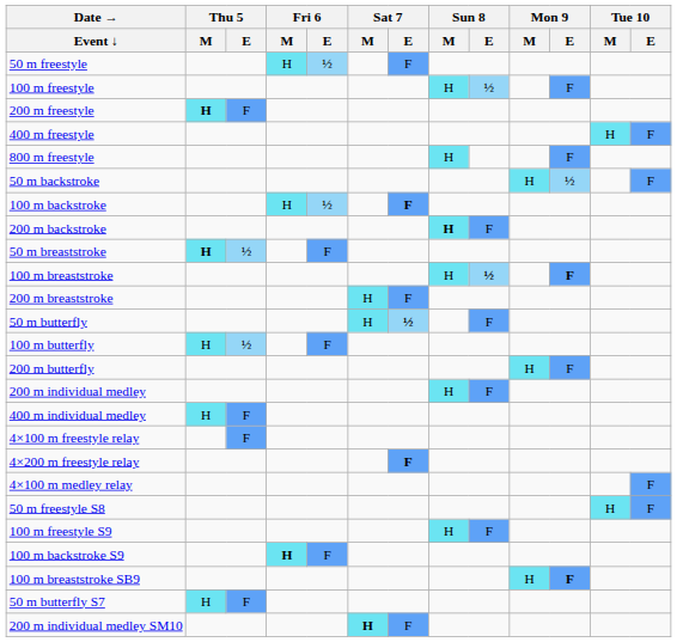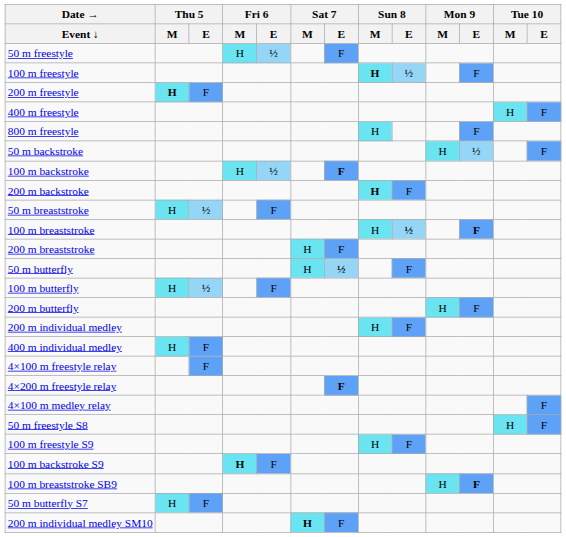100 m freestyle | Sun 8 / M: normal -> bold
50 m breaststroke | Thu 5 / M: bold -> normal
